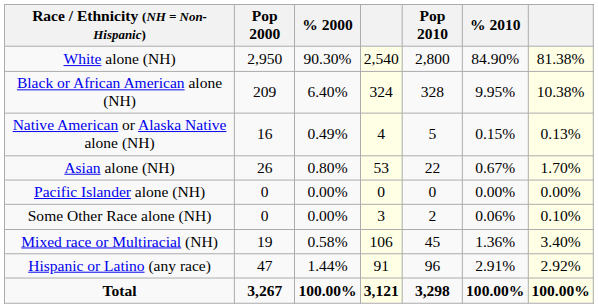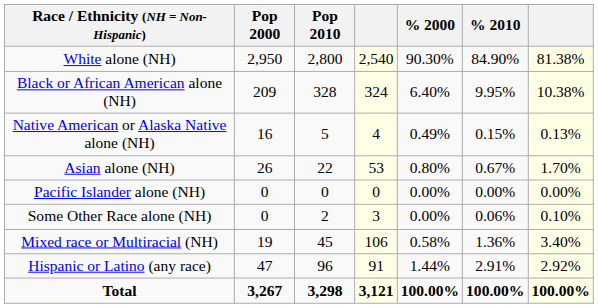columns swapped: Pop 2010 <-> % 2000
